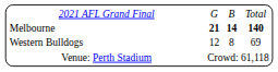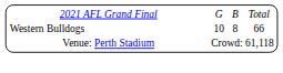- row: Melbourne | 21 | 14 | 140
Western Bulldogs | column 2: 12 -> 10
Western Bulldogs | column 4: 69 -> 66
